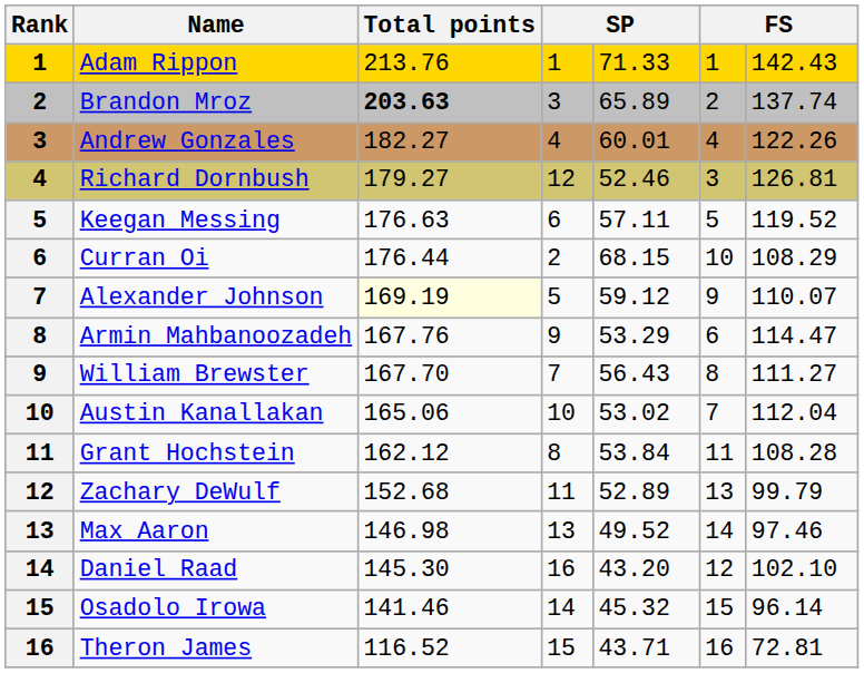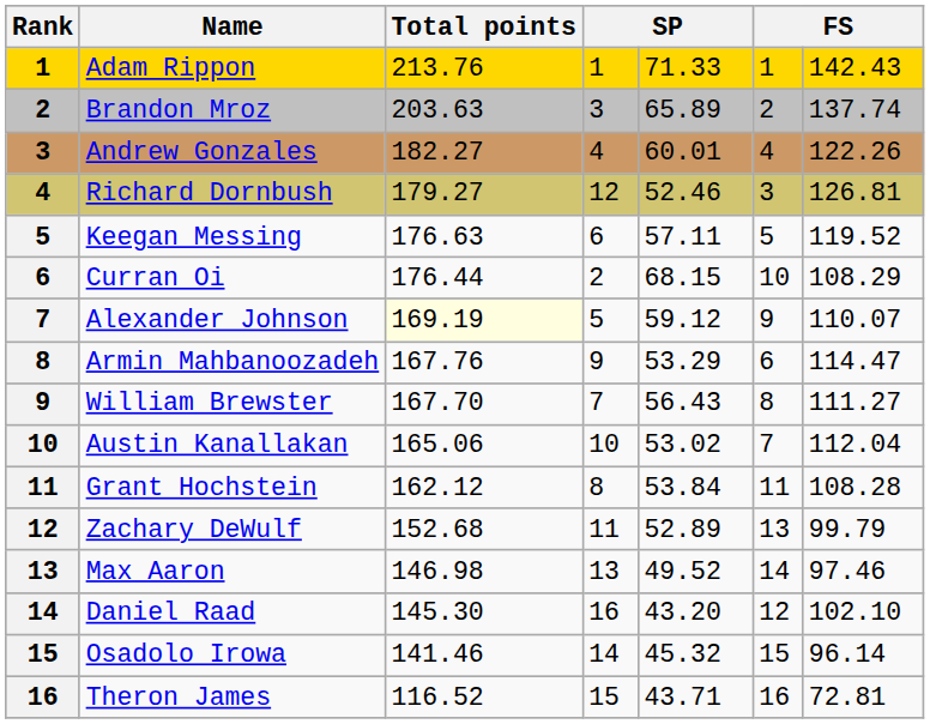Brandon Mroz | Total points: bold -> normal
